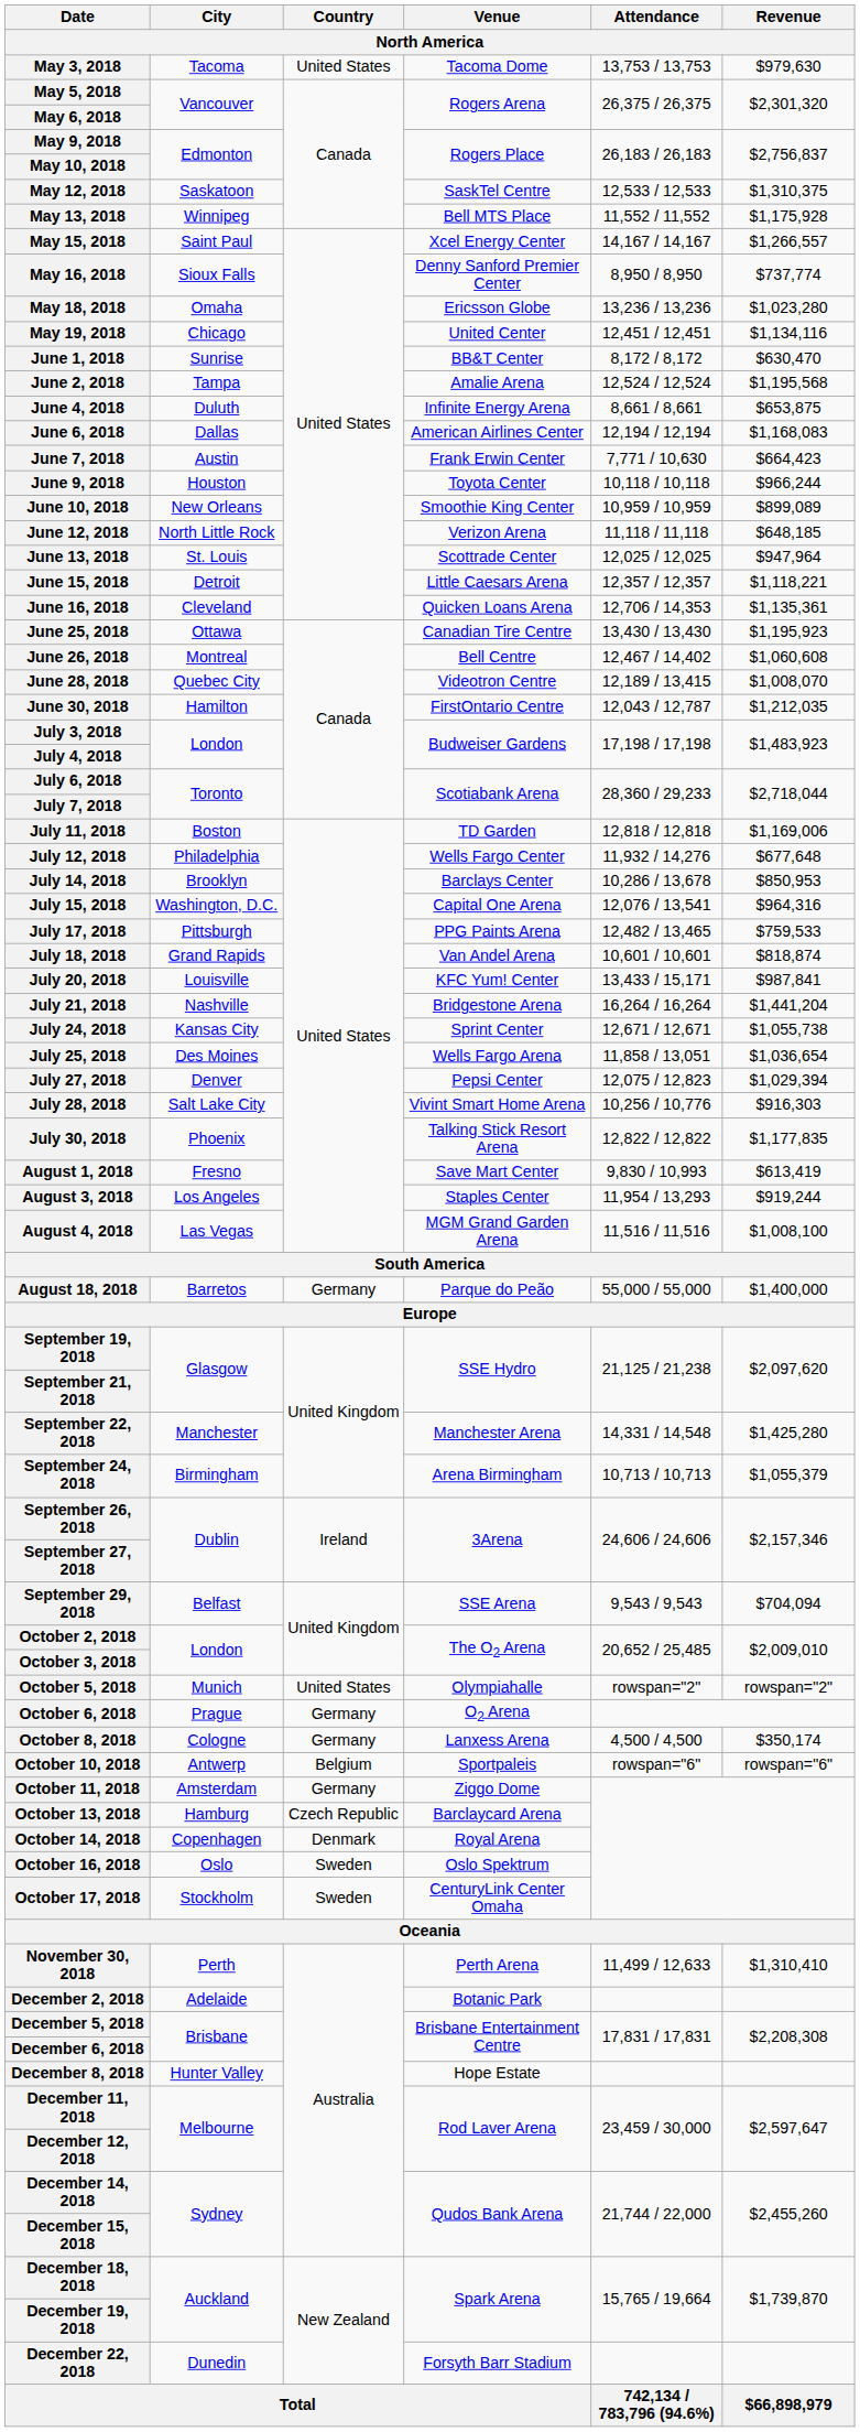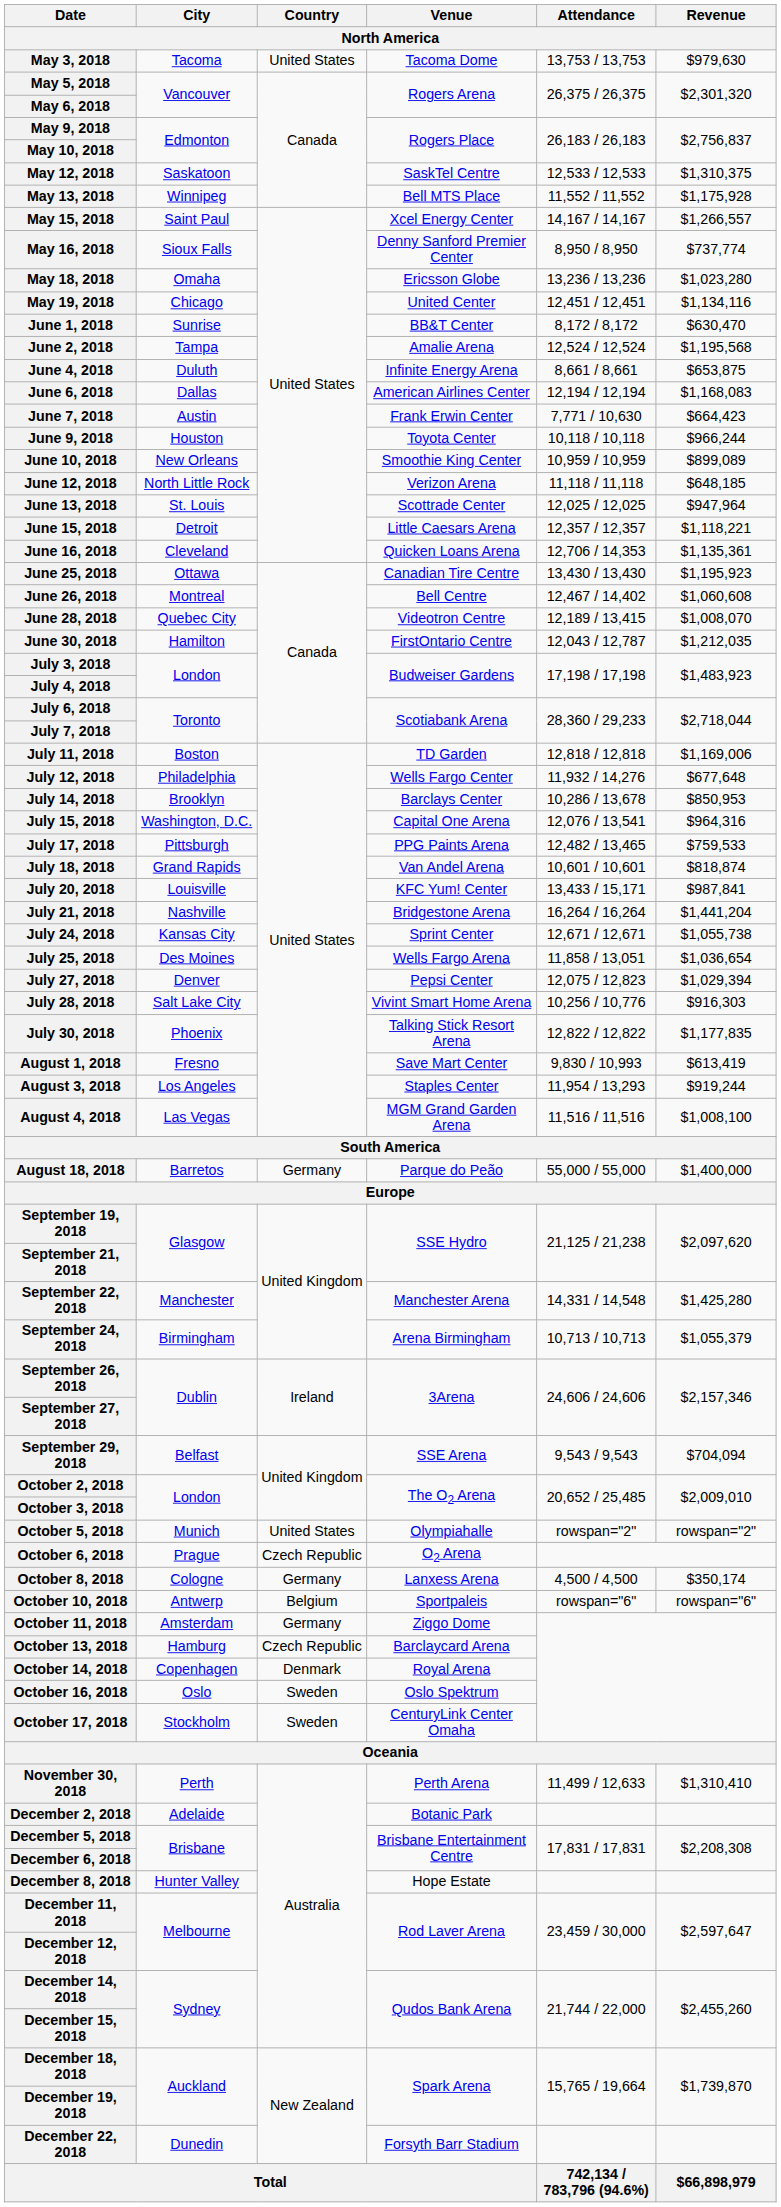October 6, 2018 | Country: Germany -> Czech Republic
